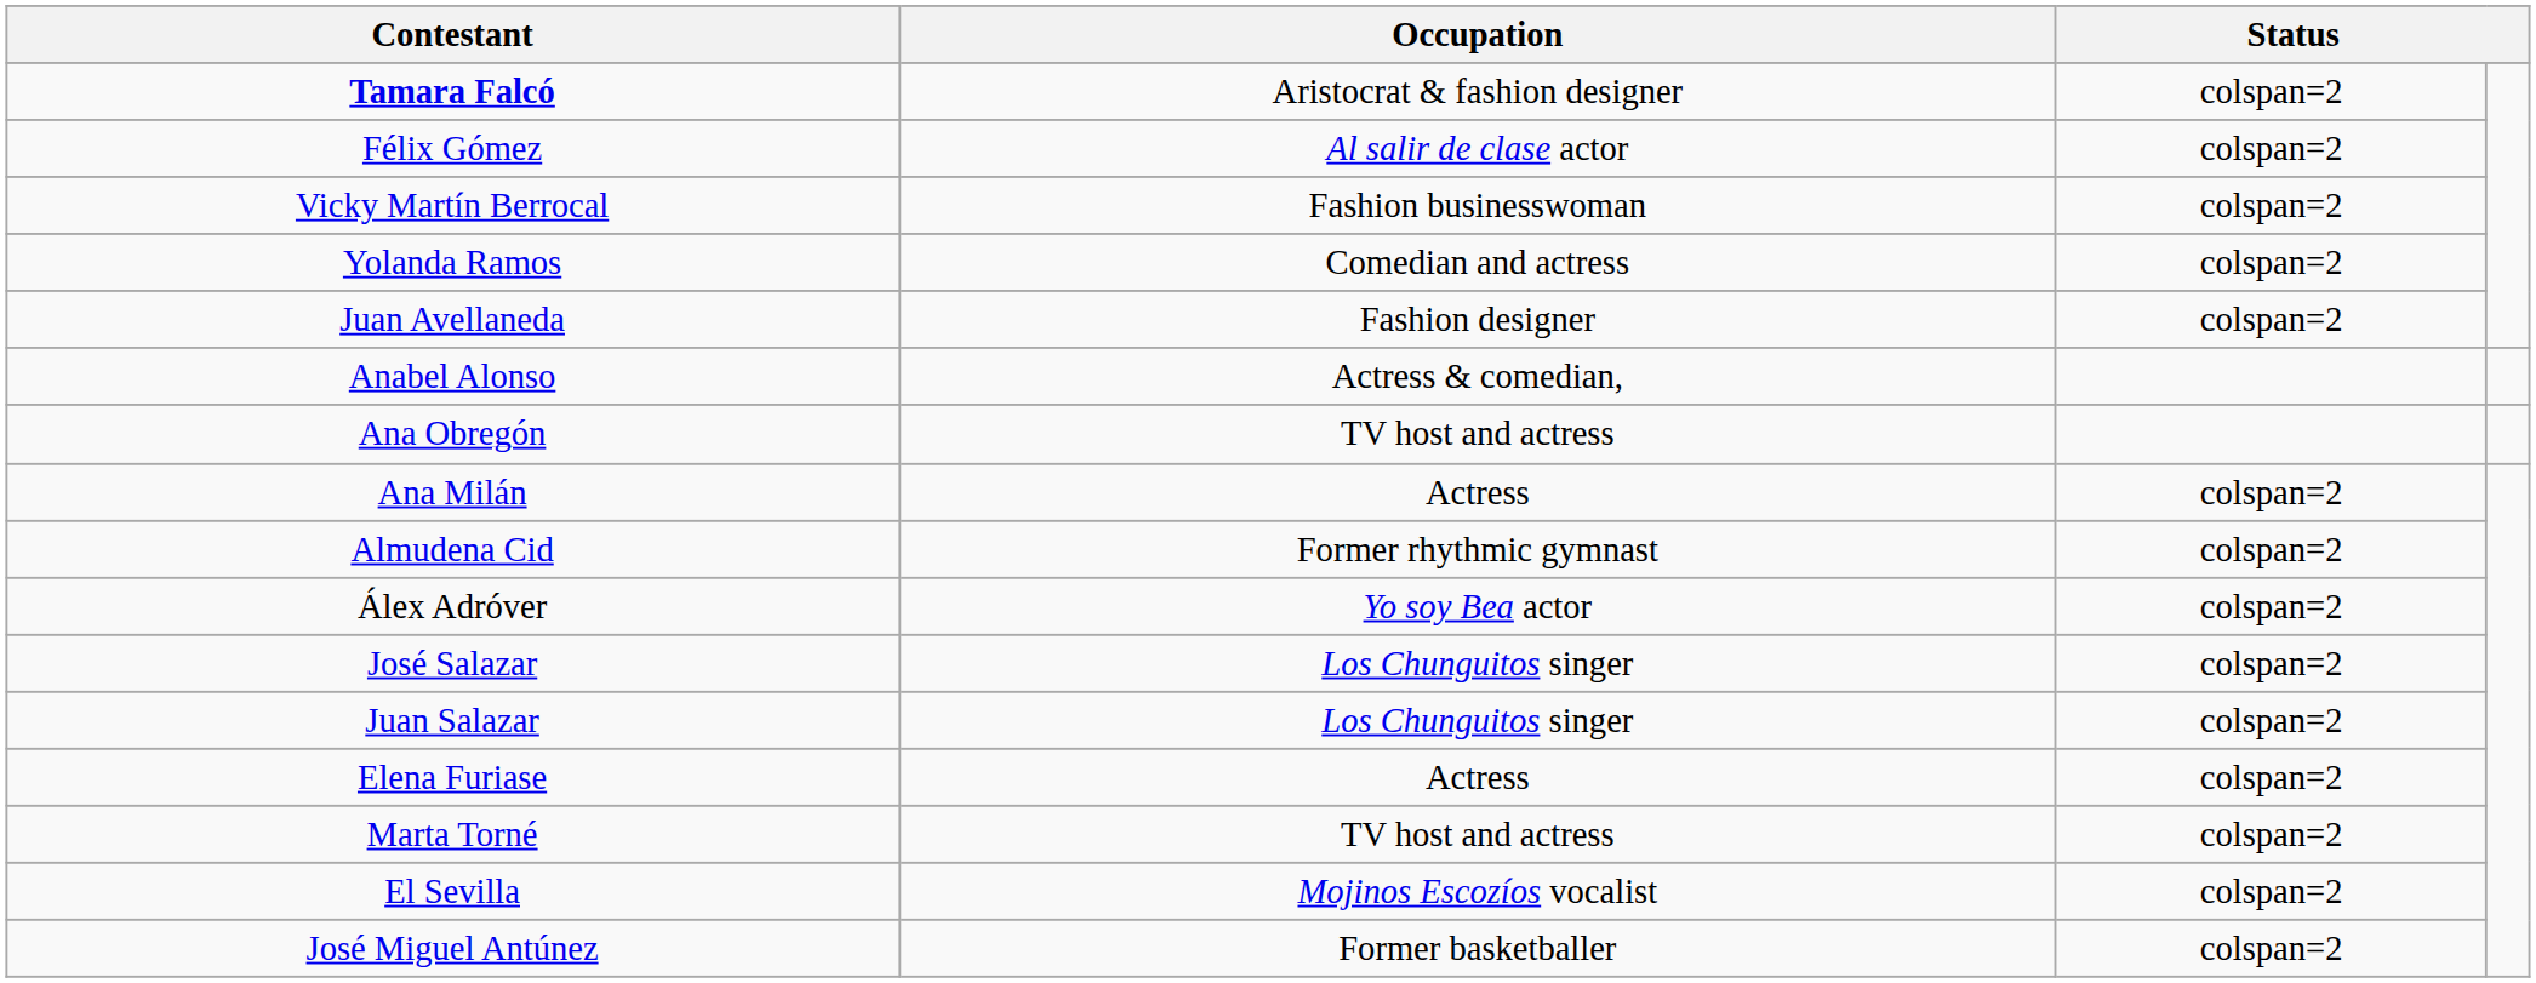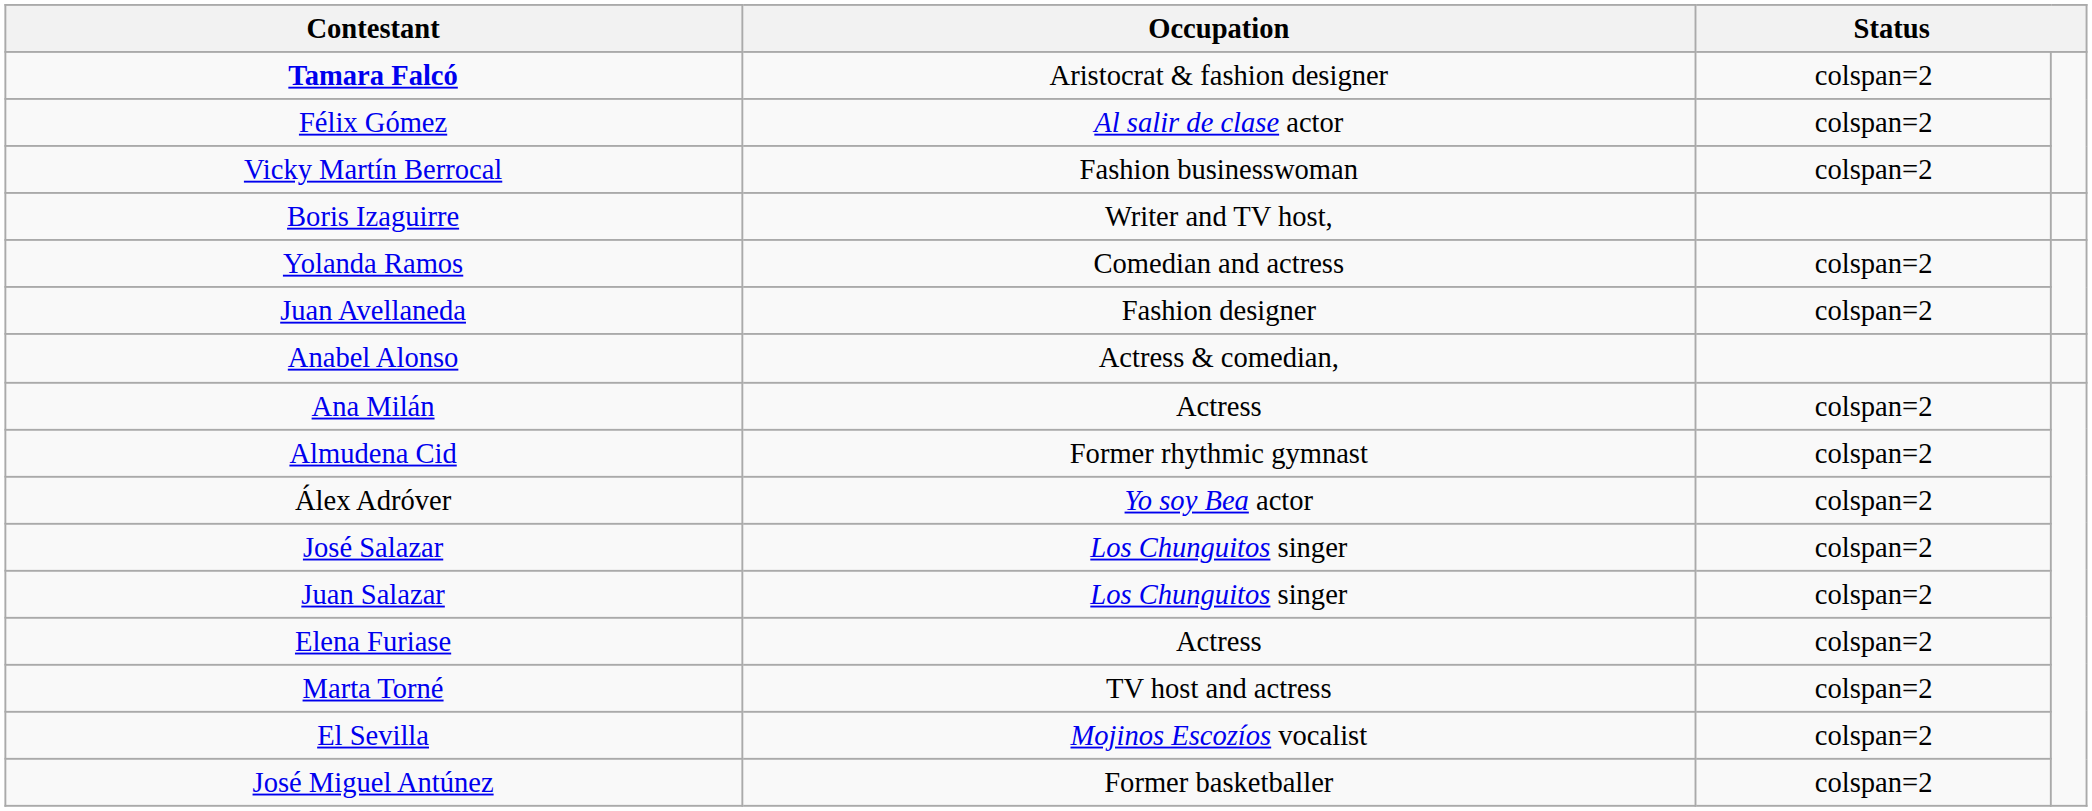+ row: Boris Izaguirre | Writer and TV host,
- row: Ana Obregón | TV host and actress
